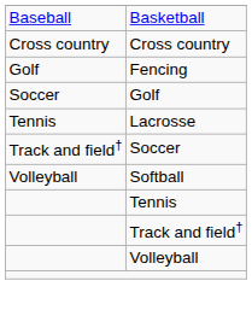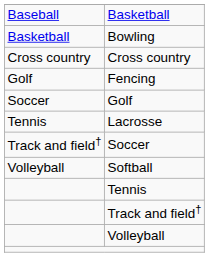+ row: Basketball | Bowling
